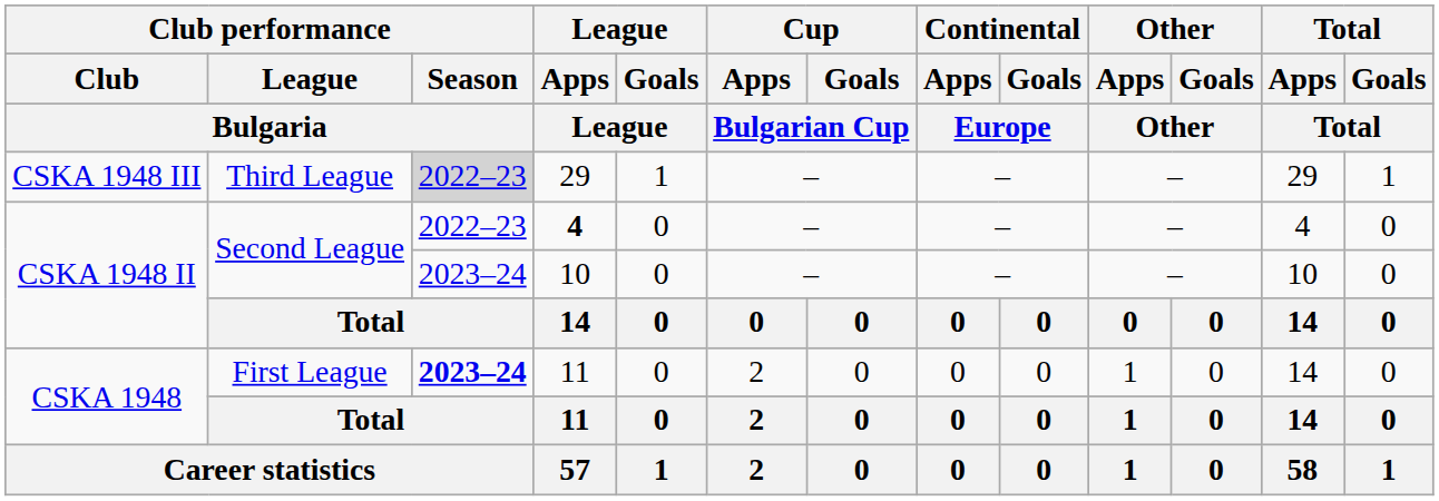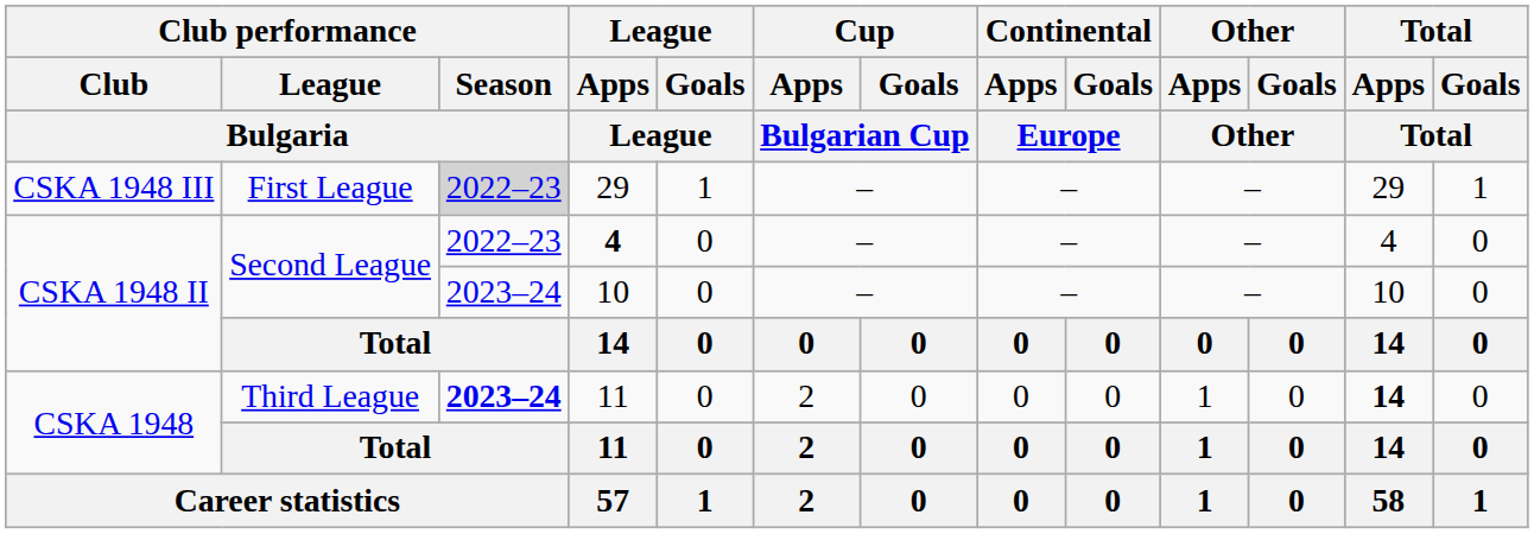row 4 | Club performance / League / Bulgaria: Third League -> First League
row 8 | Club performance / League / Bulgaria: First League -> Third League
row 8 | Total / Apps / Total: normal -> bold
